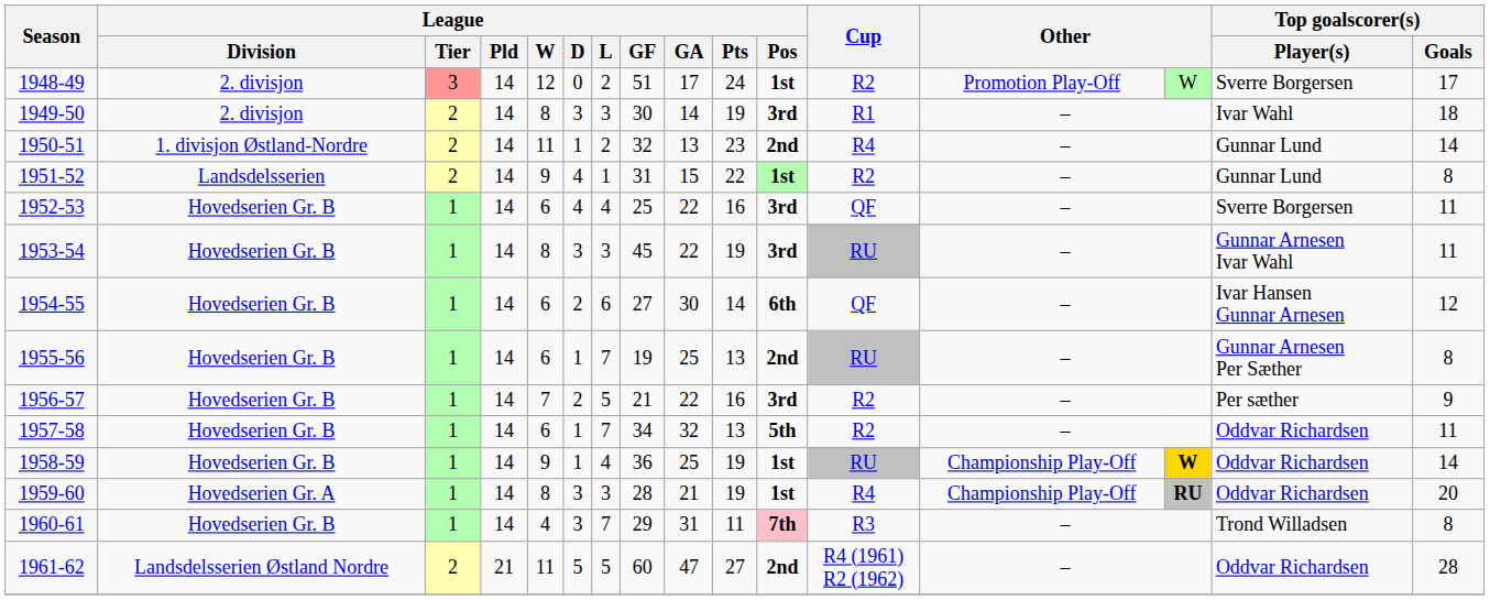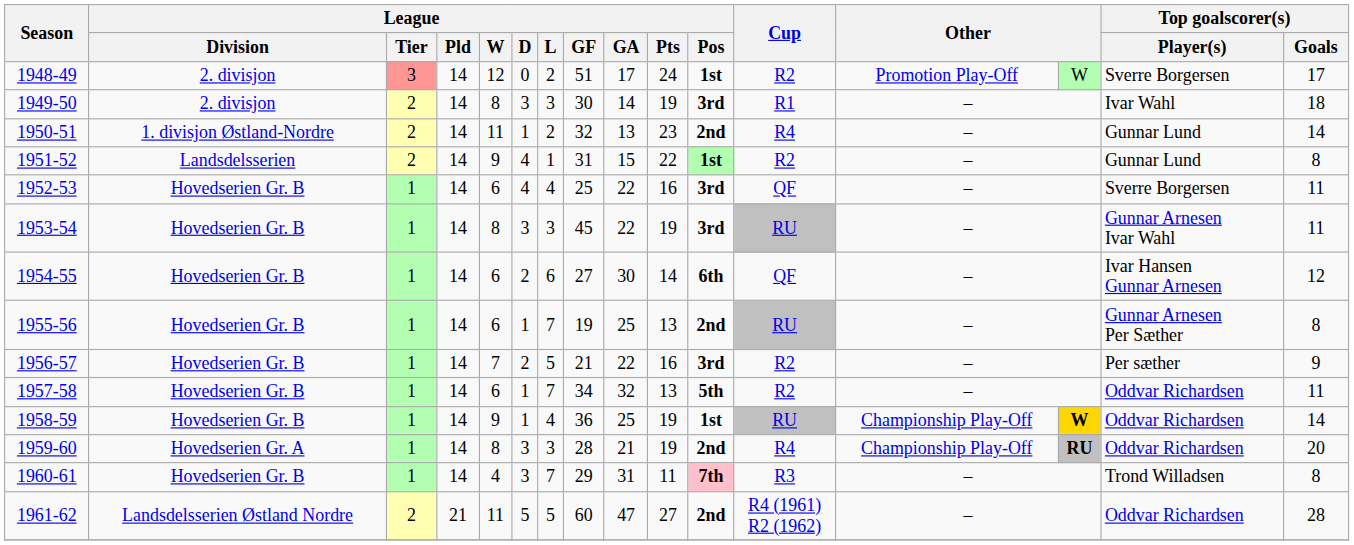1959-60 | League / Pos: 1st -> 2nd
